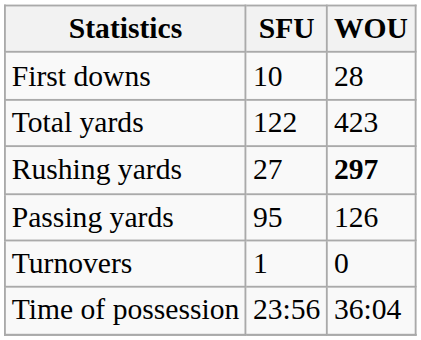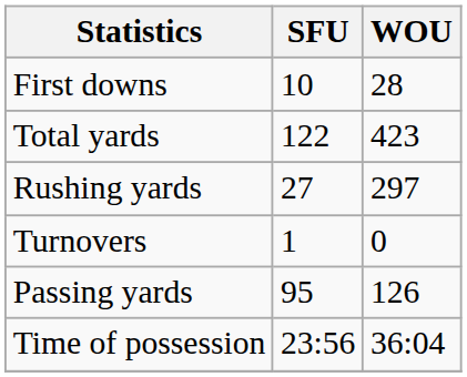Rushing yards | WOU: bold -> normal
rows swapped: Passing yards <-> Turnovers
